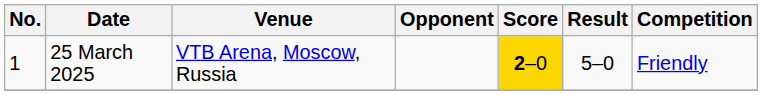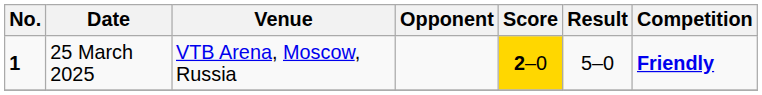25 March 2025 | No.: normal -> bold
25 March 2025 | Competition: normal -> bold
